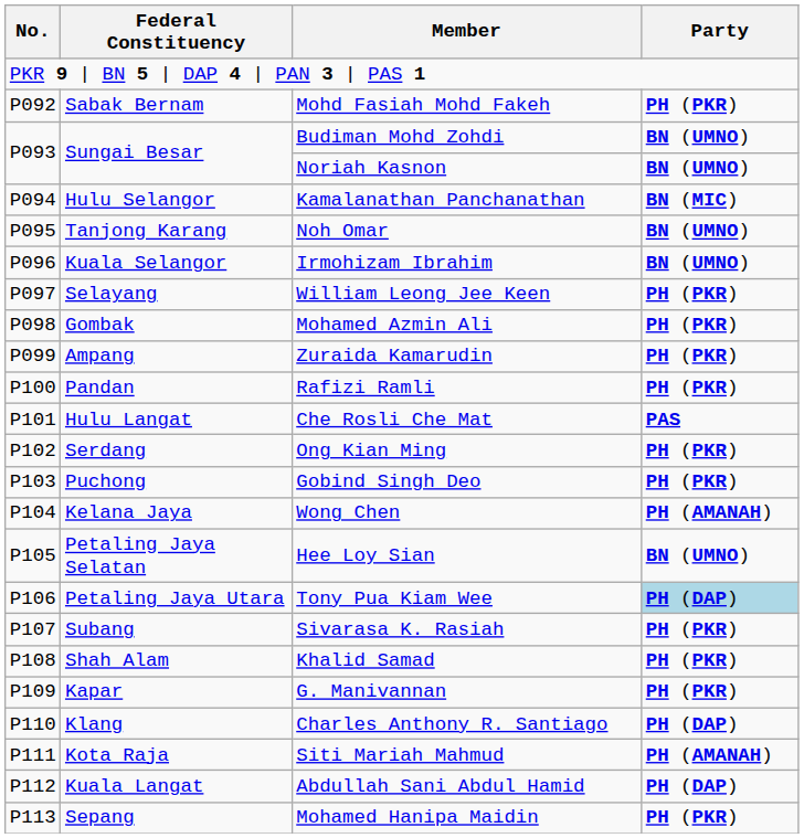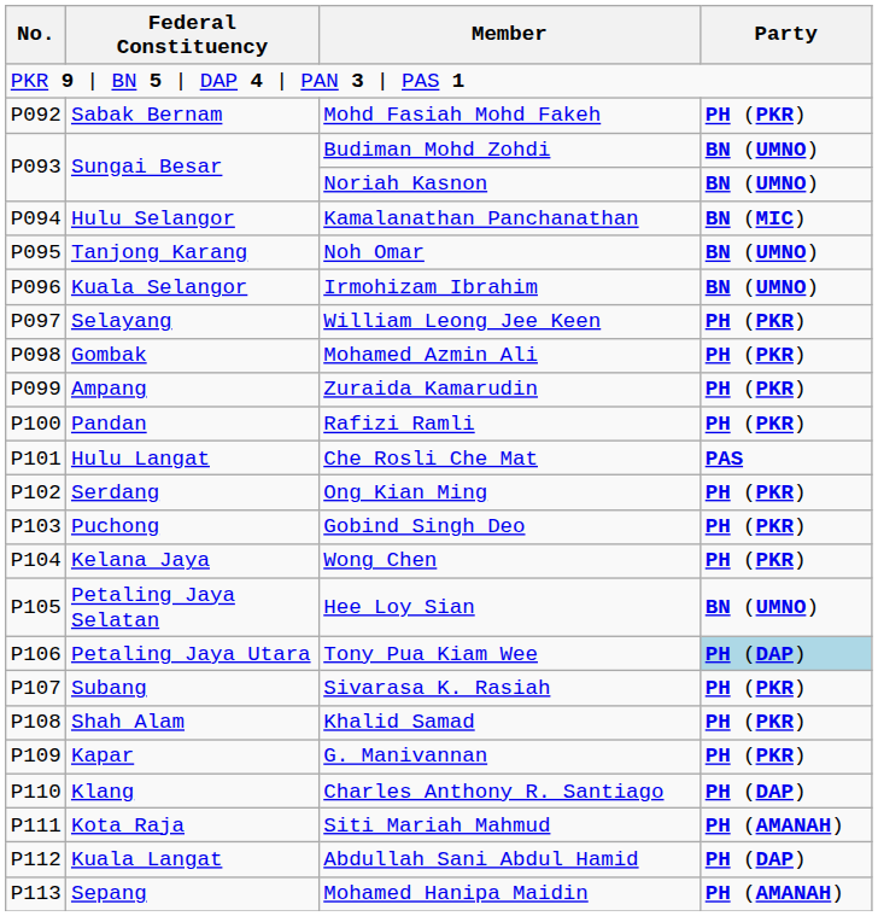Wong Chen | Party: PH (AMANAH) -> PH (PKR)
Mohamed Hanipa Maidin | Party: PH (PKR) -> PH (AMANAH)
